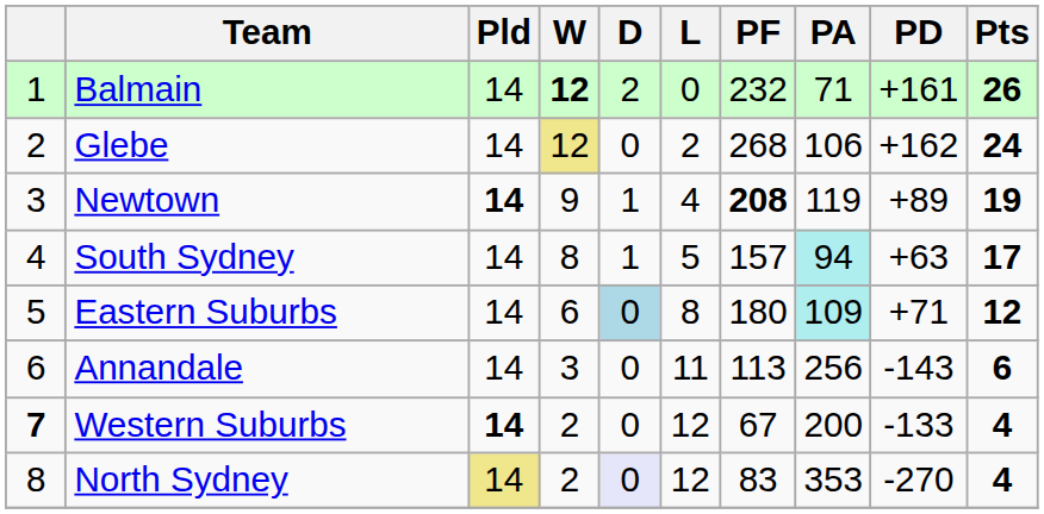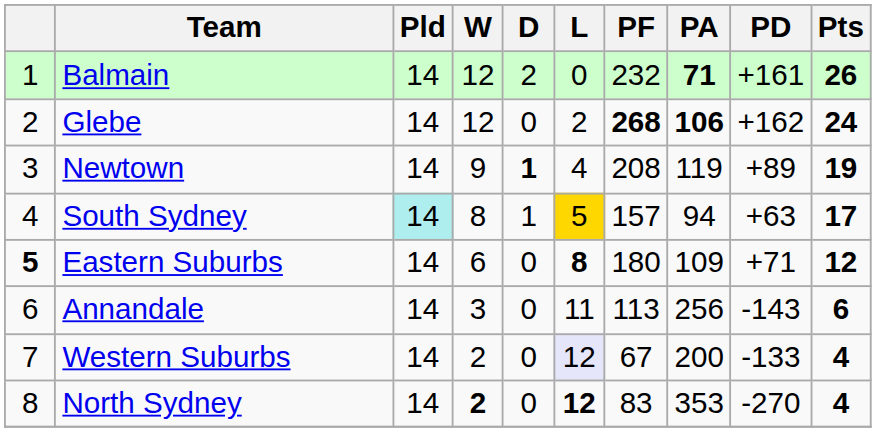Balmain | W: bold -> normal
Balmain | PA: normal -> bold
Glebe | W: khaki background -> no background
Glebe | PF: normal -> bold
Glebe | PA: normal -> bold
Newtown | Pld: bold -> normal
Newtown | D: normal -> bold
Newtown | PF: bold -> normal
South Sydney | Pld: no background -> paleturquoise background
South Sydney | L: no background -> gold background
South Sydney | PA: paleturquoise background -> no background
Eastern Suburbs | column 1: normal -> bold
Eastern Suburbs | D: lightblue background -> no background
Eastern Suburbs | L: normal -> bold
Eastern Suburbs | PA: paleturquoise background -> no background
Western Suburbs | column 1: bold -> normal
Western Suburbs | Pld: bold -> normal
Western Suburbs | L: no background -> lavender background
North Sydney | Pld: khaki background -> no background
North Sydney | W: normal -> bold
North Sydney | D: lavender background -> no background
North Sydney | L: normal -> bold
